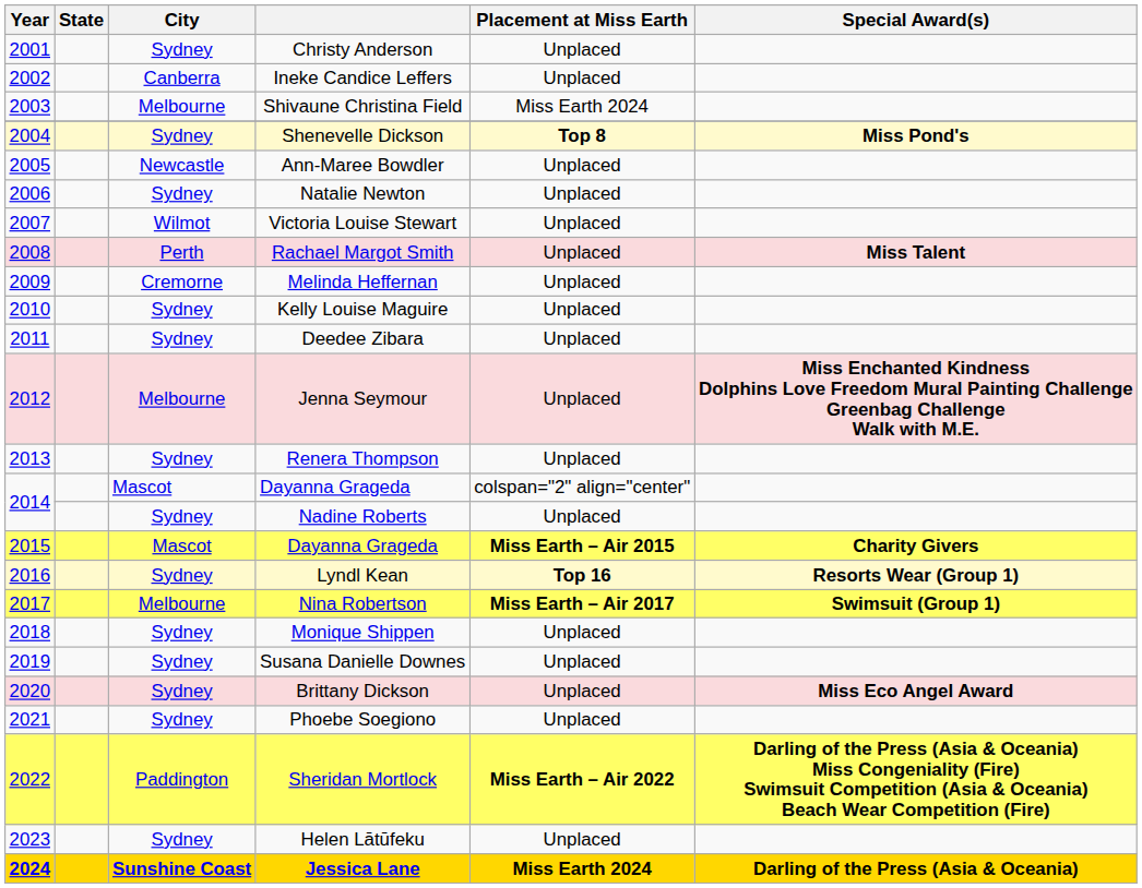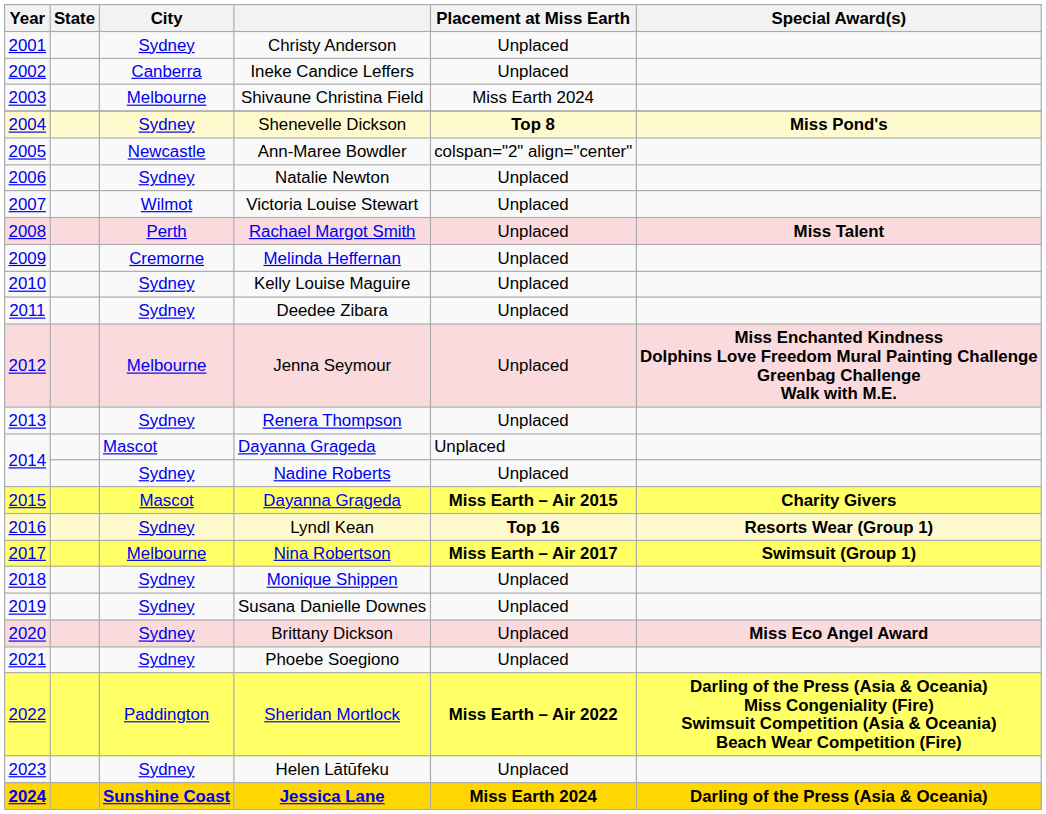Ann-Maree Bowdler | Placement at Miss Earth: Unplaced -> colspan="2" align="center"
2014 / Dayanna Grageda | Placement at Miss Earth: colspan="2" align="center" -> Unplaced
